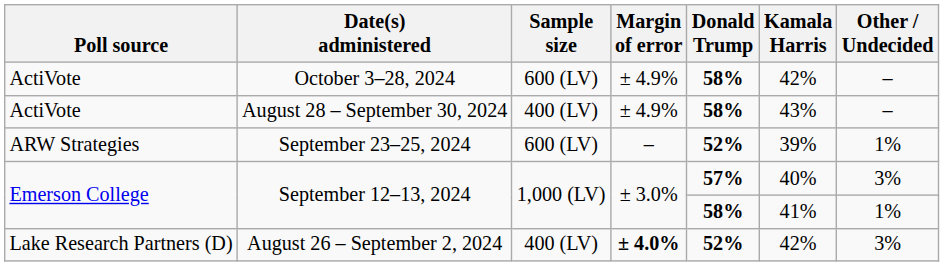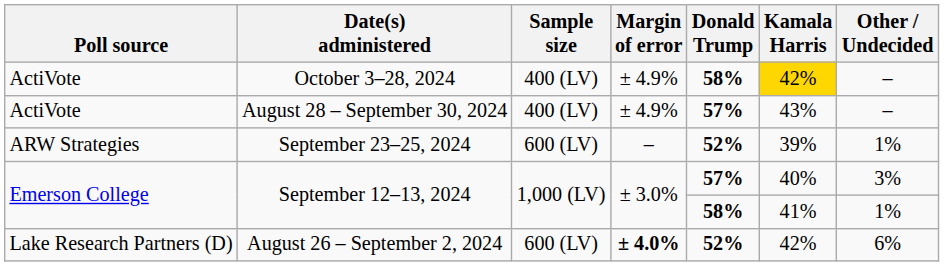October 3–28, 2024 | Sample size: 600 (LV) -> 400 (LV)
October 3–28, 2024 | Kamala Harris: no background -> gold background
August 28 – September 30, 2024 | Donald Trump: 58% -> 57%
August 26 – September 2, 2024 | Sample size: 400 (LV) -> 600 (LV)
August 26 – September 2, 2024 | Other / Undecided: 3% -> 6%
